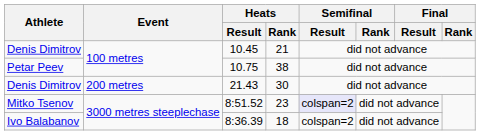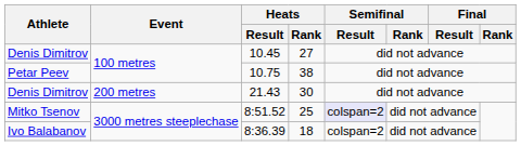10.45 | Heats / Rank: 21 -> 27
8:51.52 | Heats / Rank: 23 -> 25
